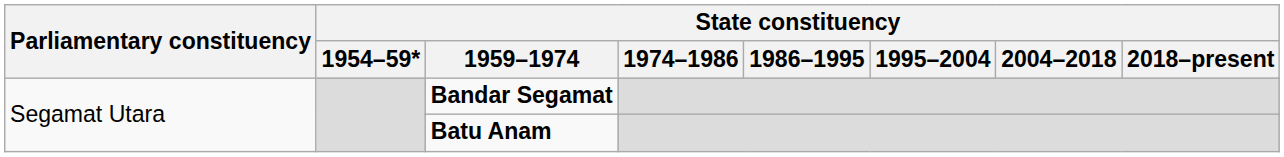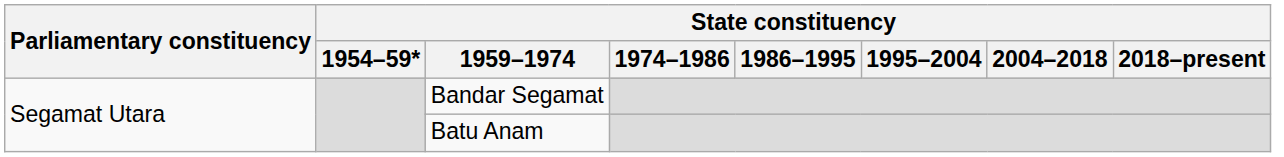Bandar Segamat | State constituency / 1959–1974: bold -> normal
Batu Anam | State constituency / 1959–1974: bold -> normal
